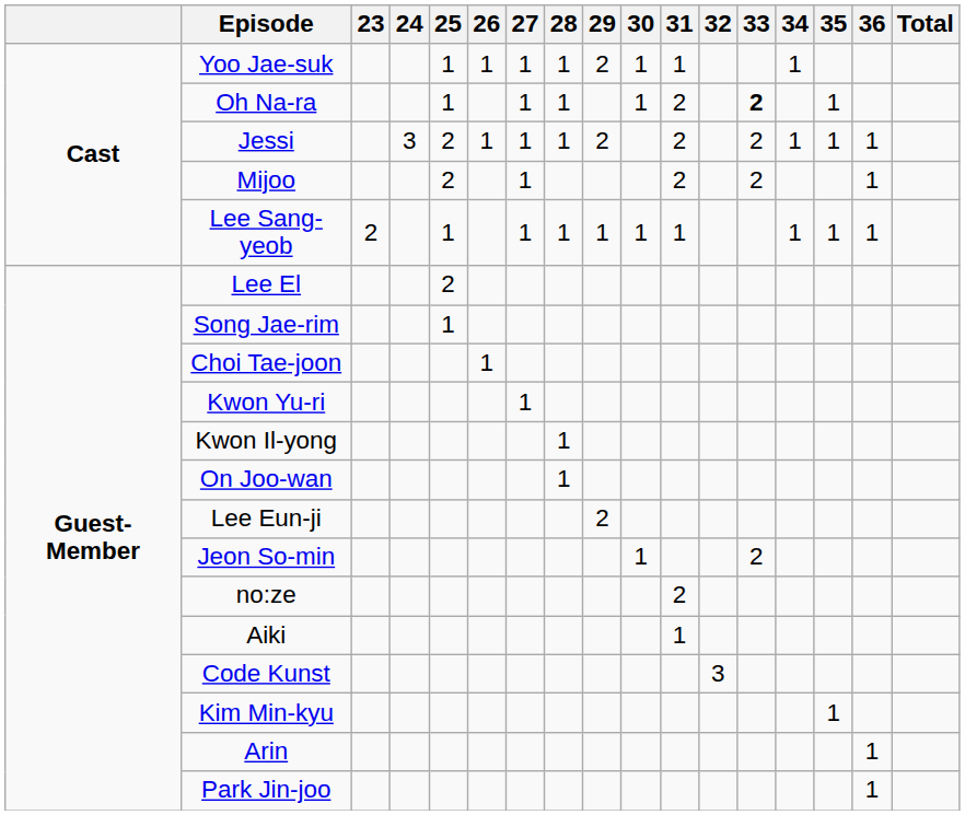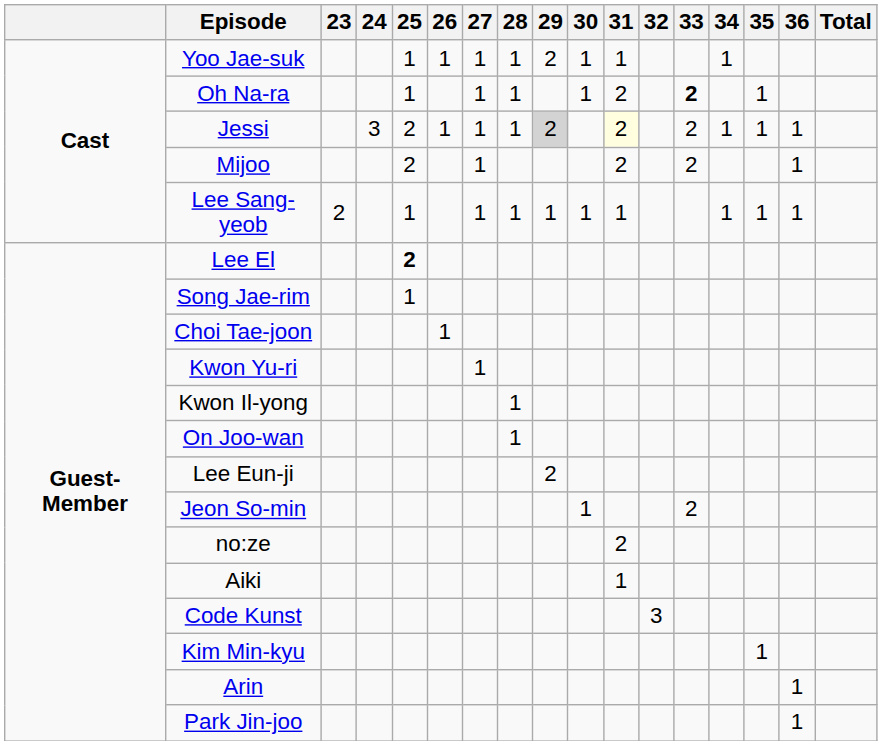Jessi | 29: no background -> lightgrey background
Jessi | 31: no background -> lightyellow background
Lee El | 25: normal -> bold
